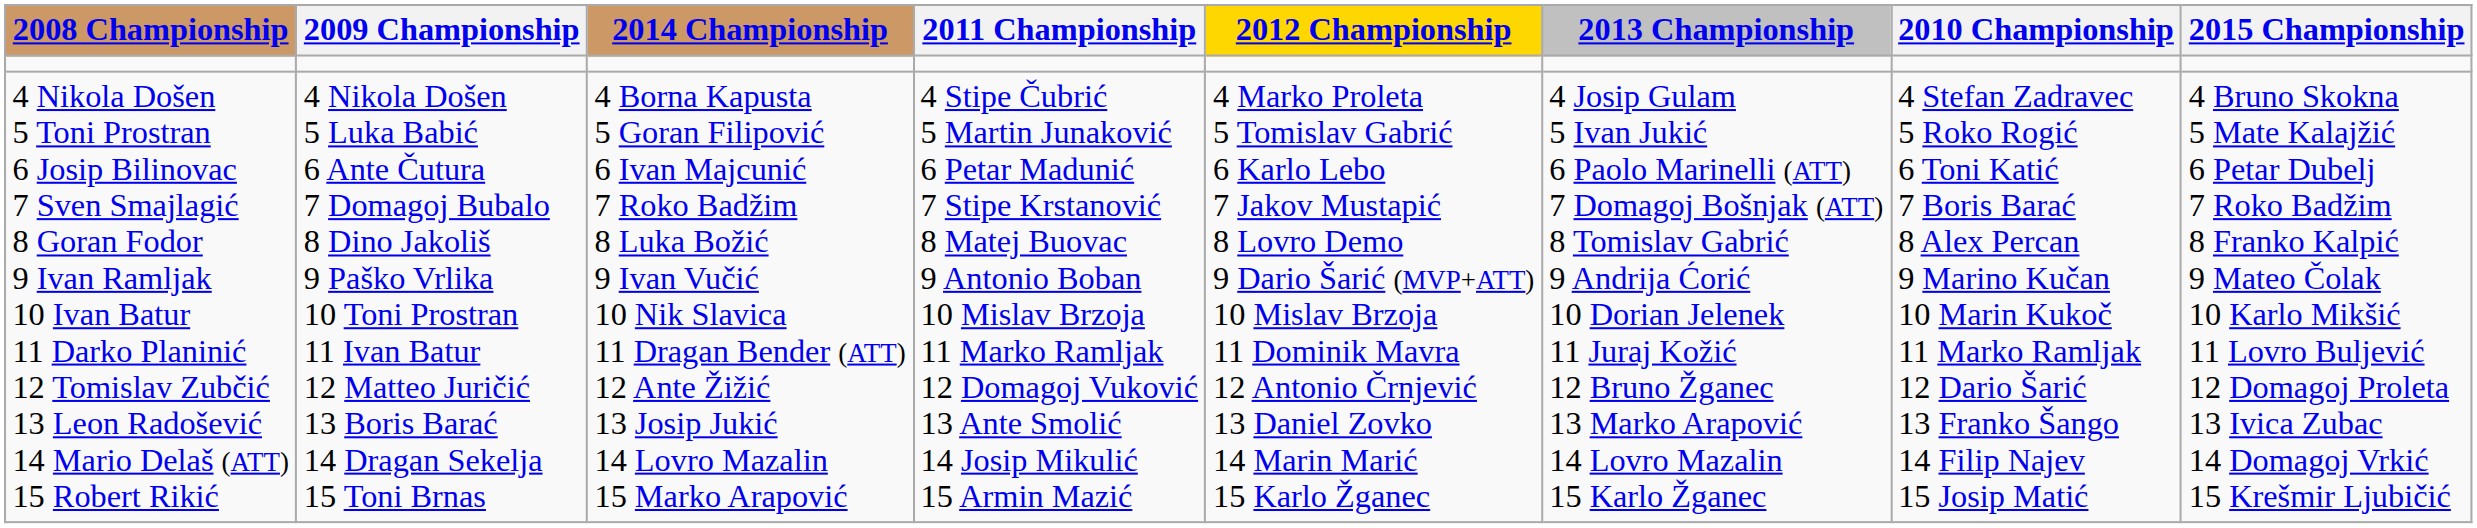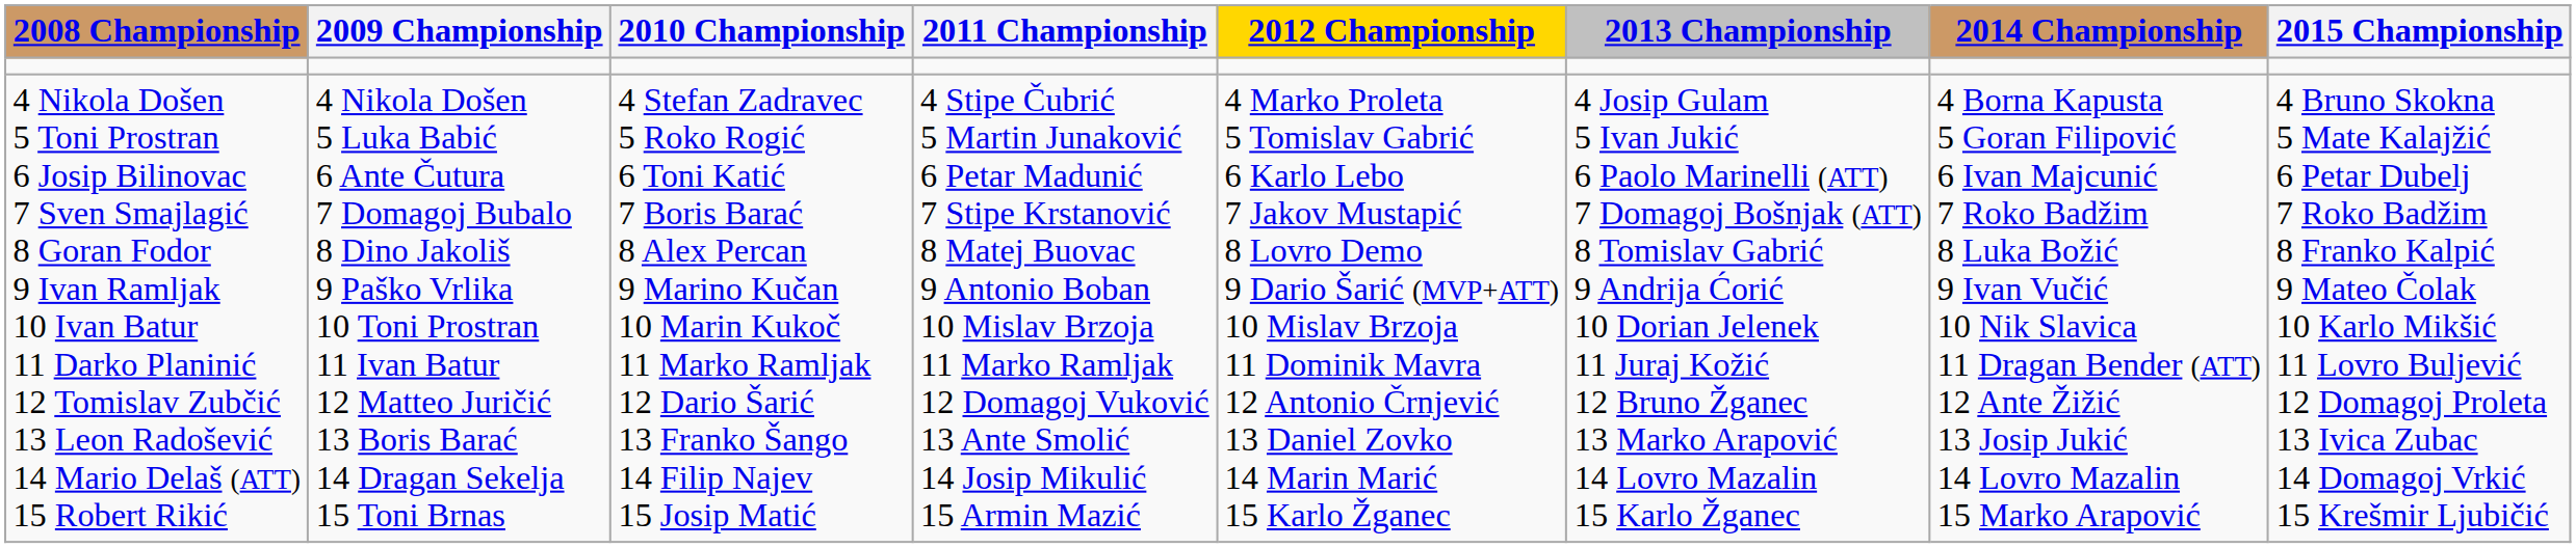columns swapped: 2010 Championship <-> 2014 Championship
